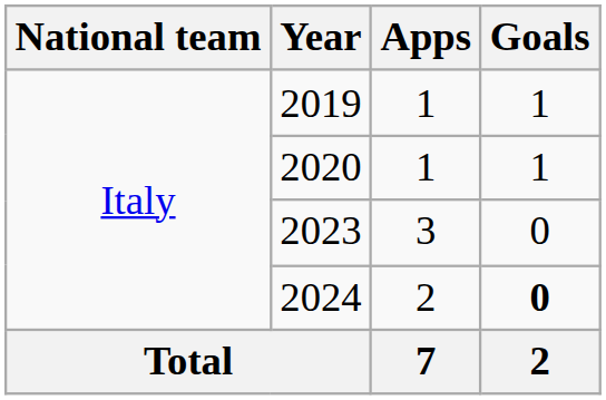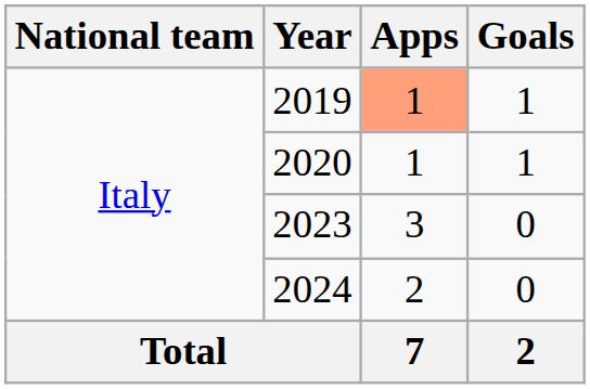2019 | Apps: no background -> lightsalmon background
2024 | Goals: bold -> normal
